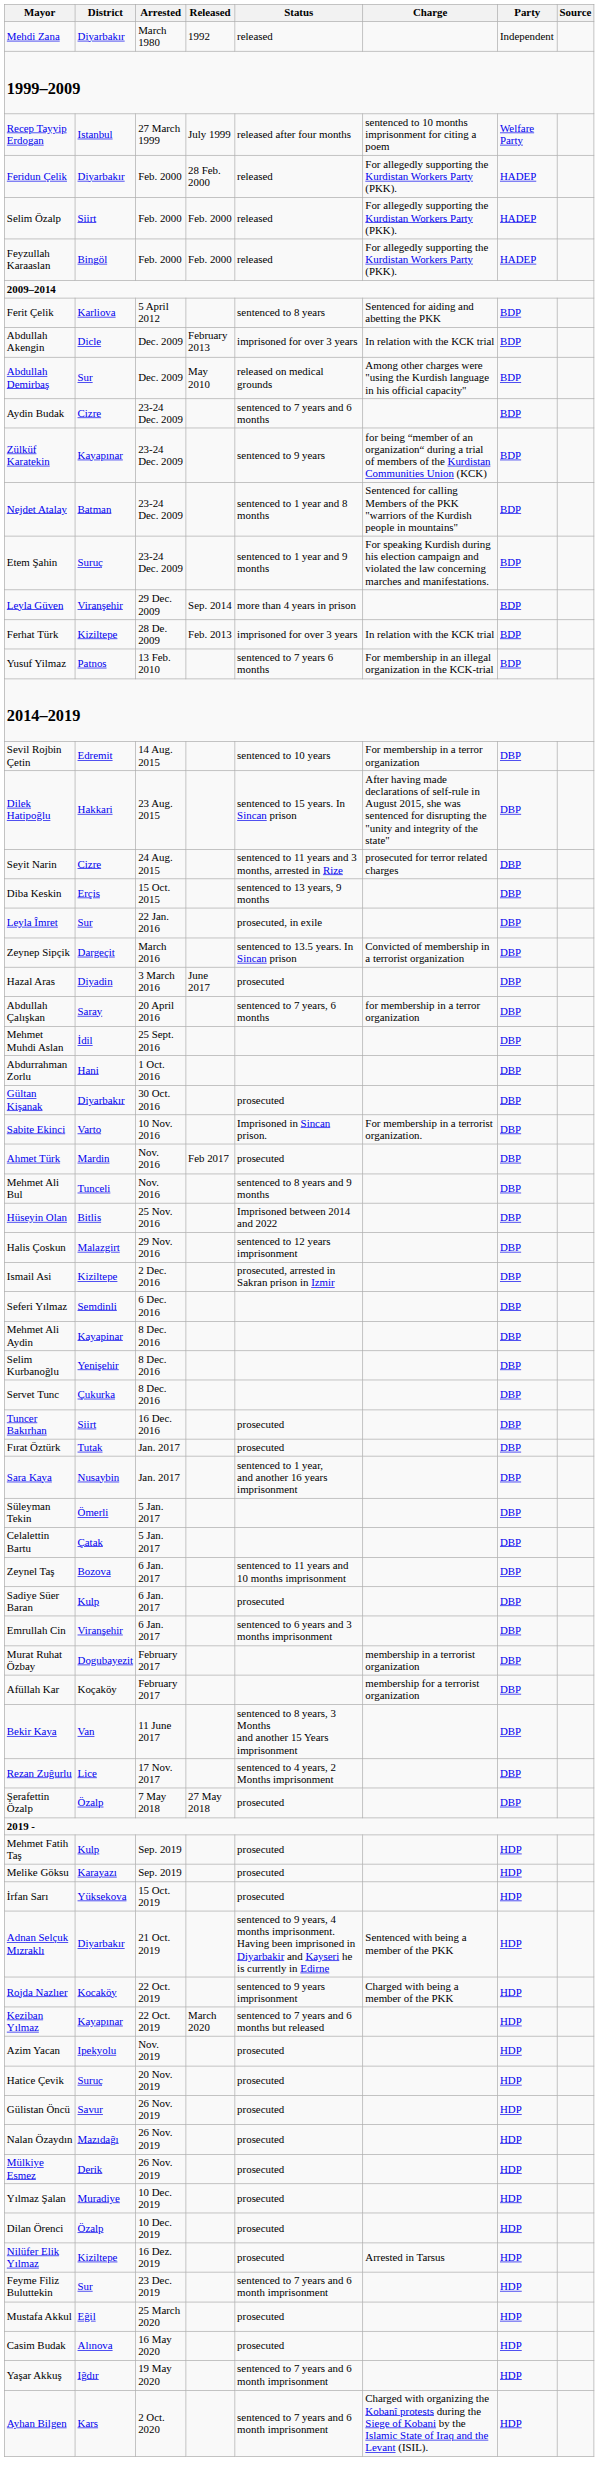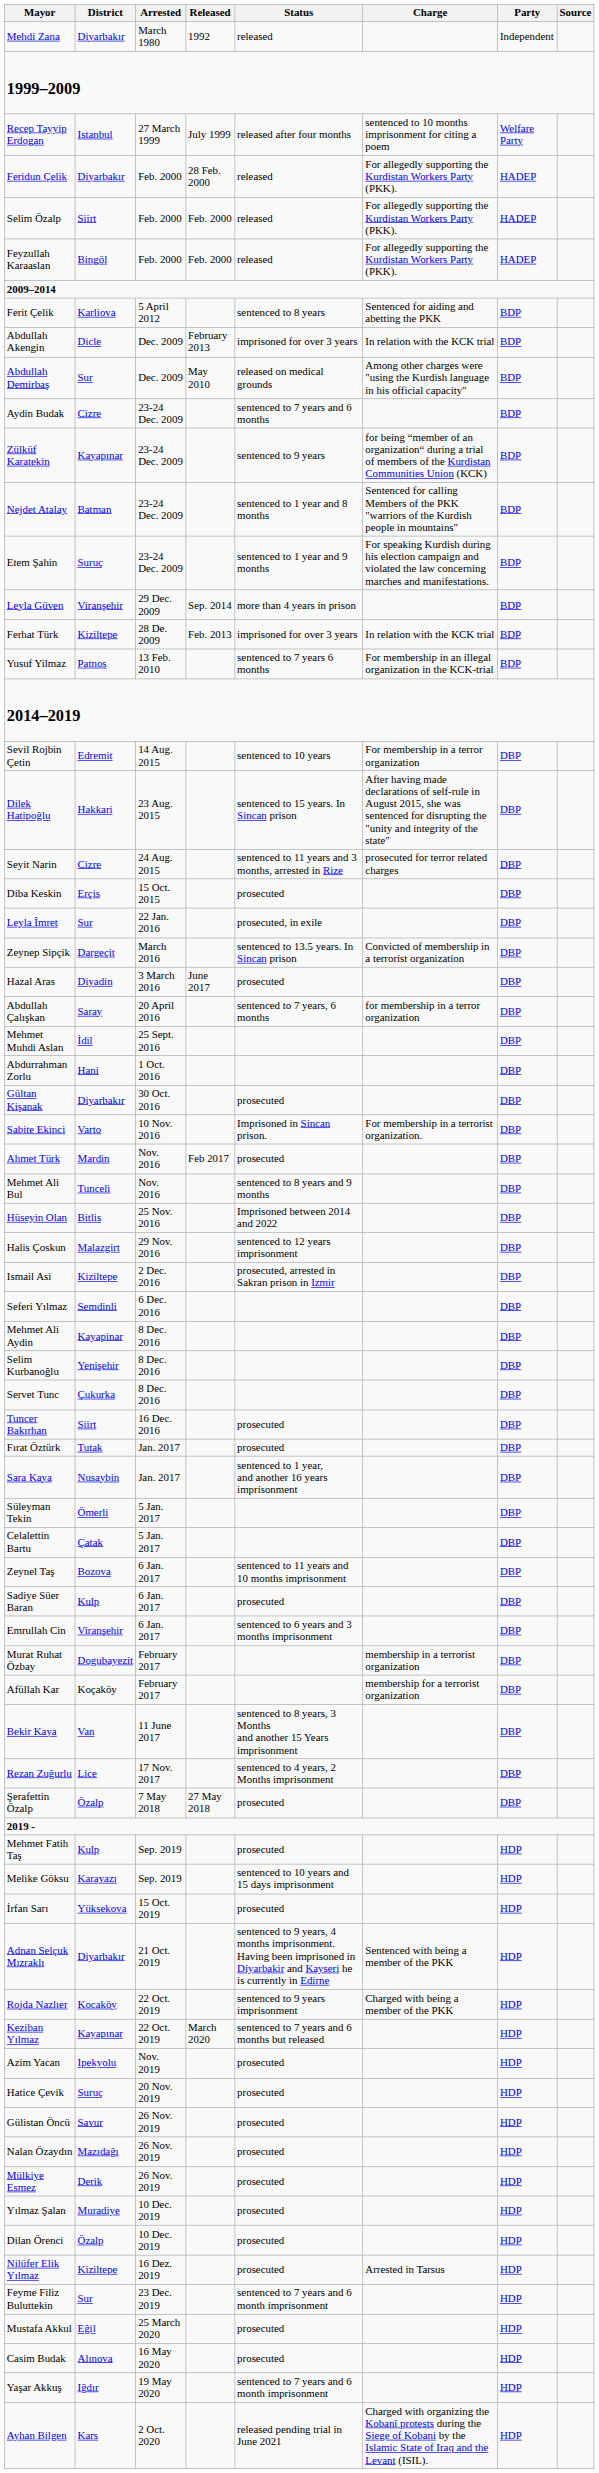Diba Keskin | Status: sentenced to 13 years, 9 months -> prosecuted
Melike Göksu | Status: prosecuted -> sentenced to 10 years and 15 days imprisonment
Ayhan Bilgen | Status: sentenced to 7 years and 6 month imprisonment -> released pending trial in June 2021
